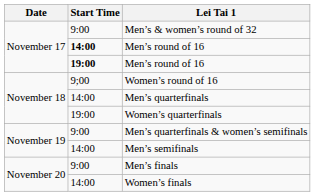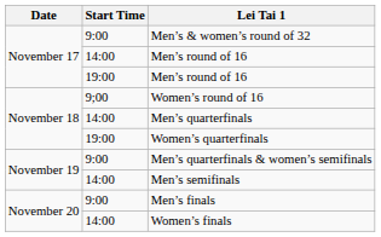14:00 / Men’s round of 16 | Start Time: bold -> normal
19:00 / Men’s round of 16 | Start Time: bold -> normal
